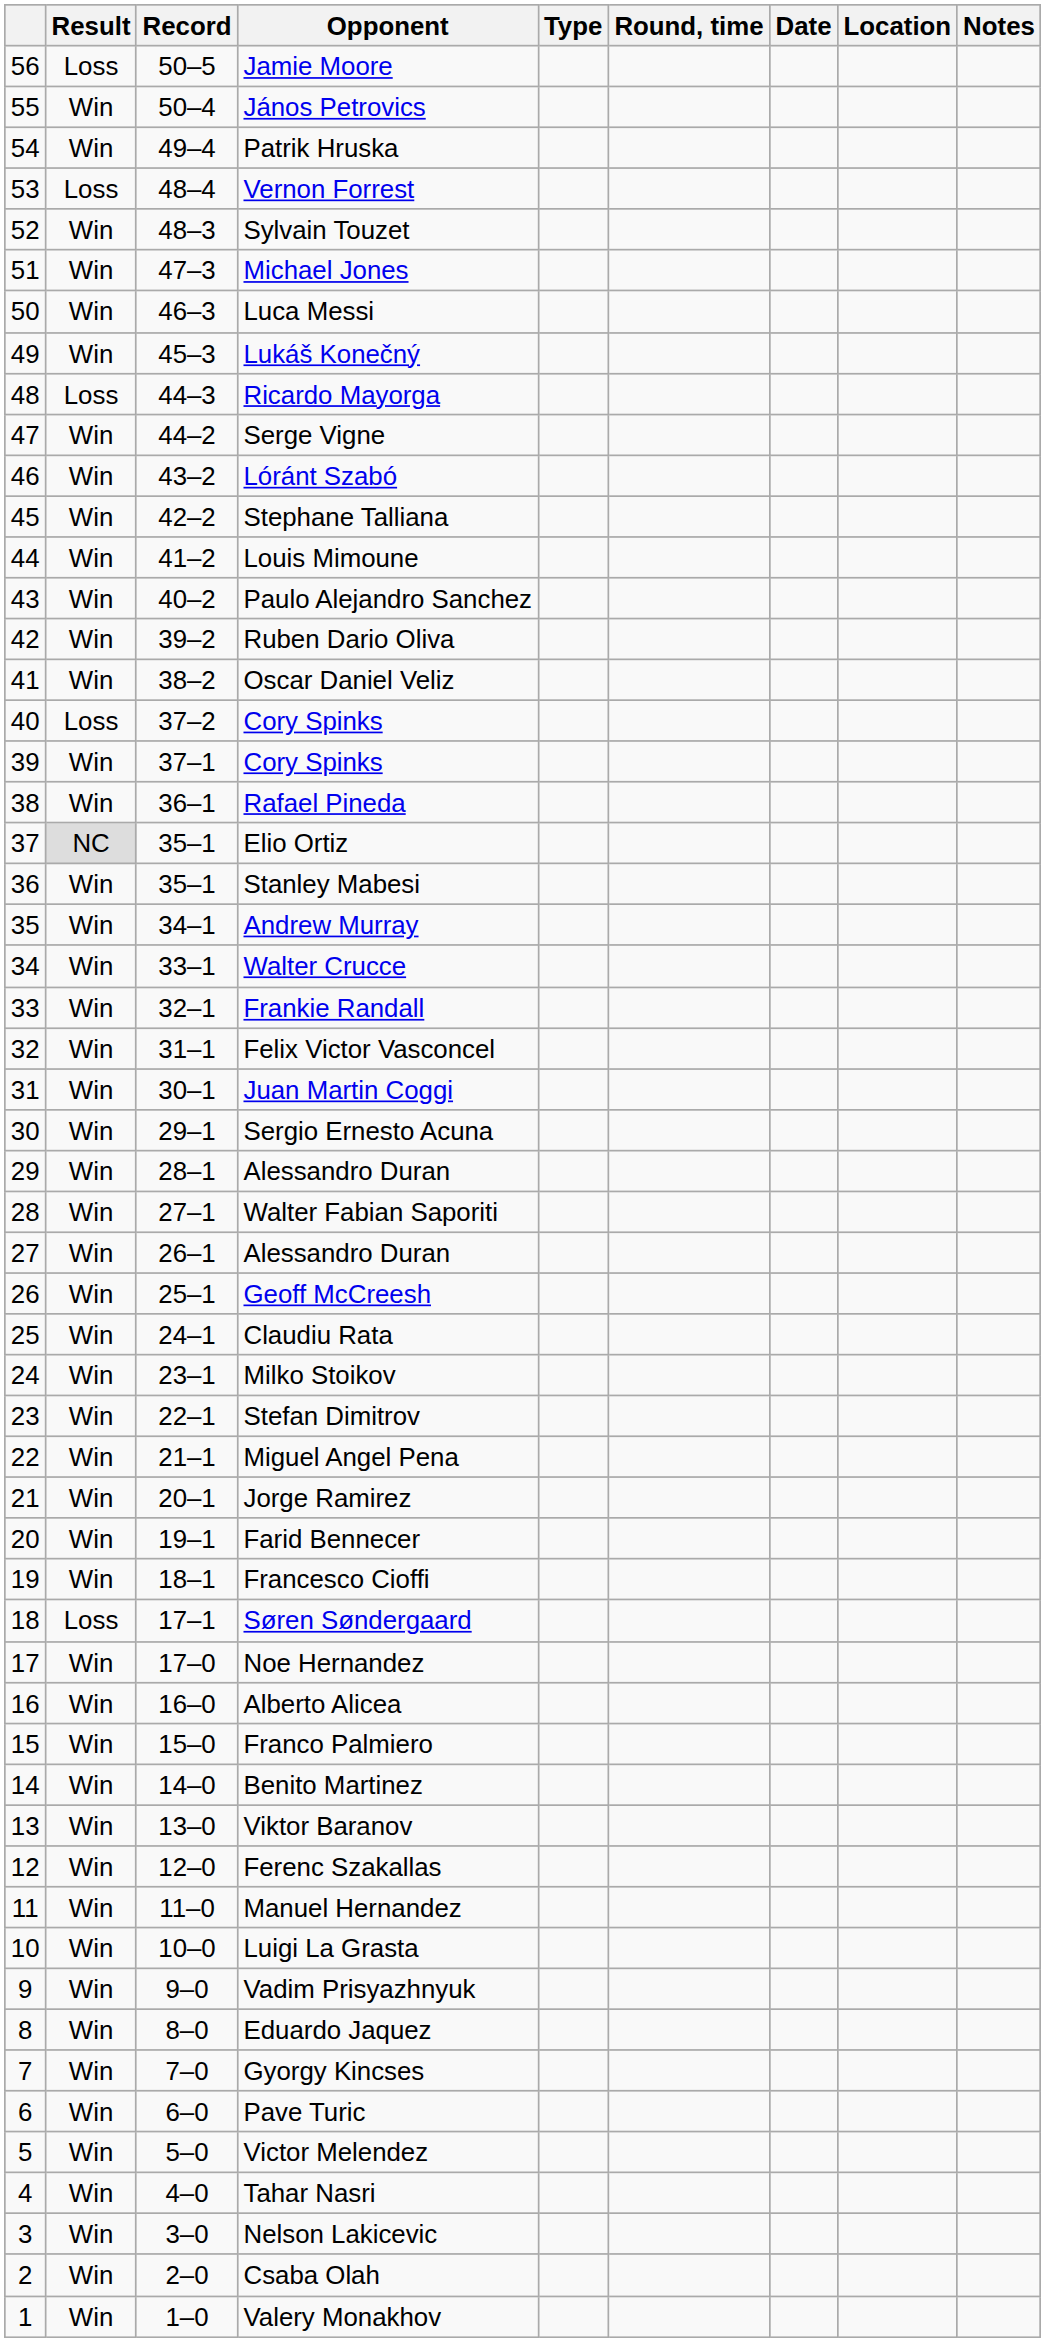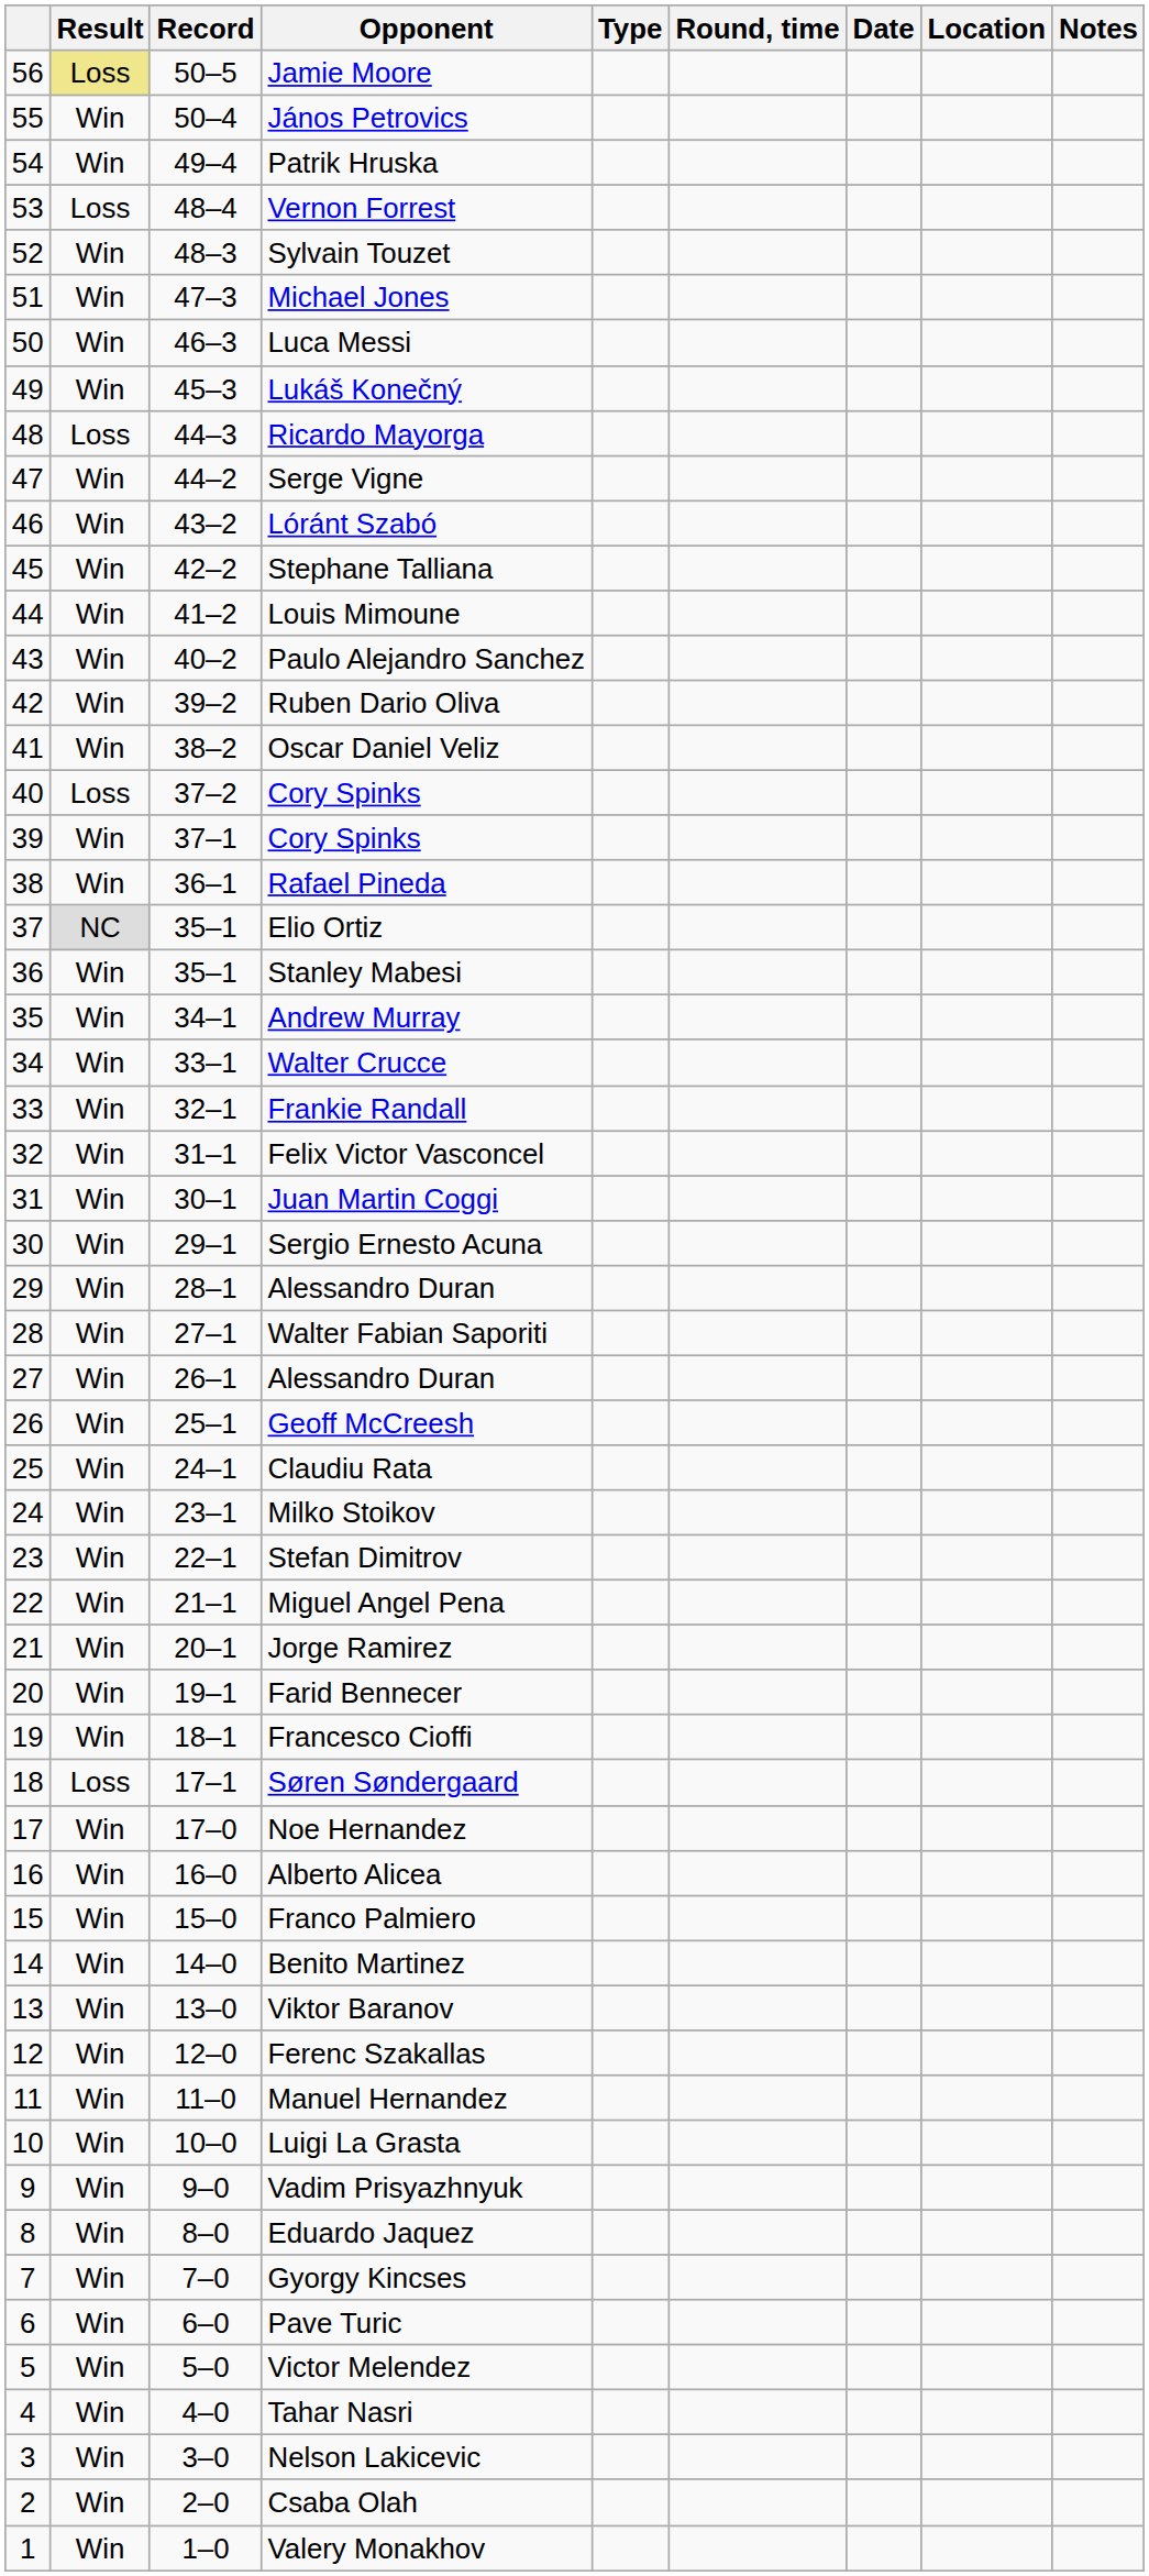Jamie Moore | Result: no background -> khaki background
